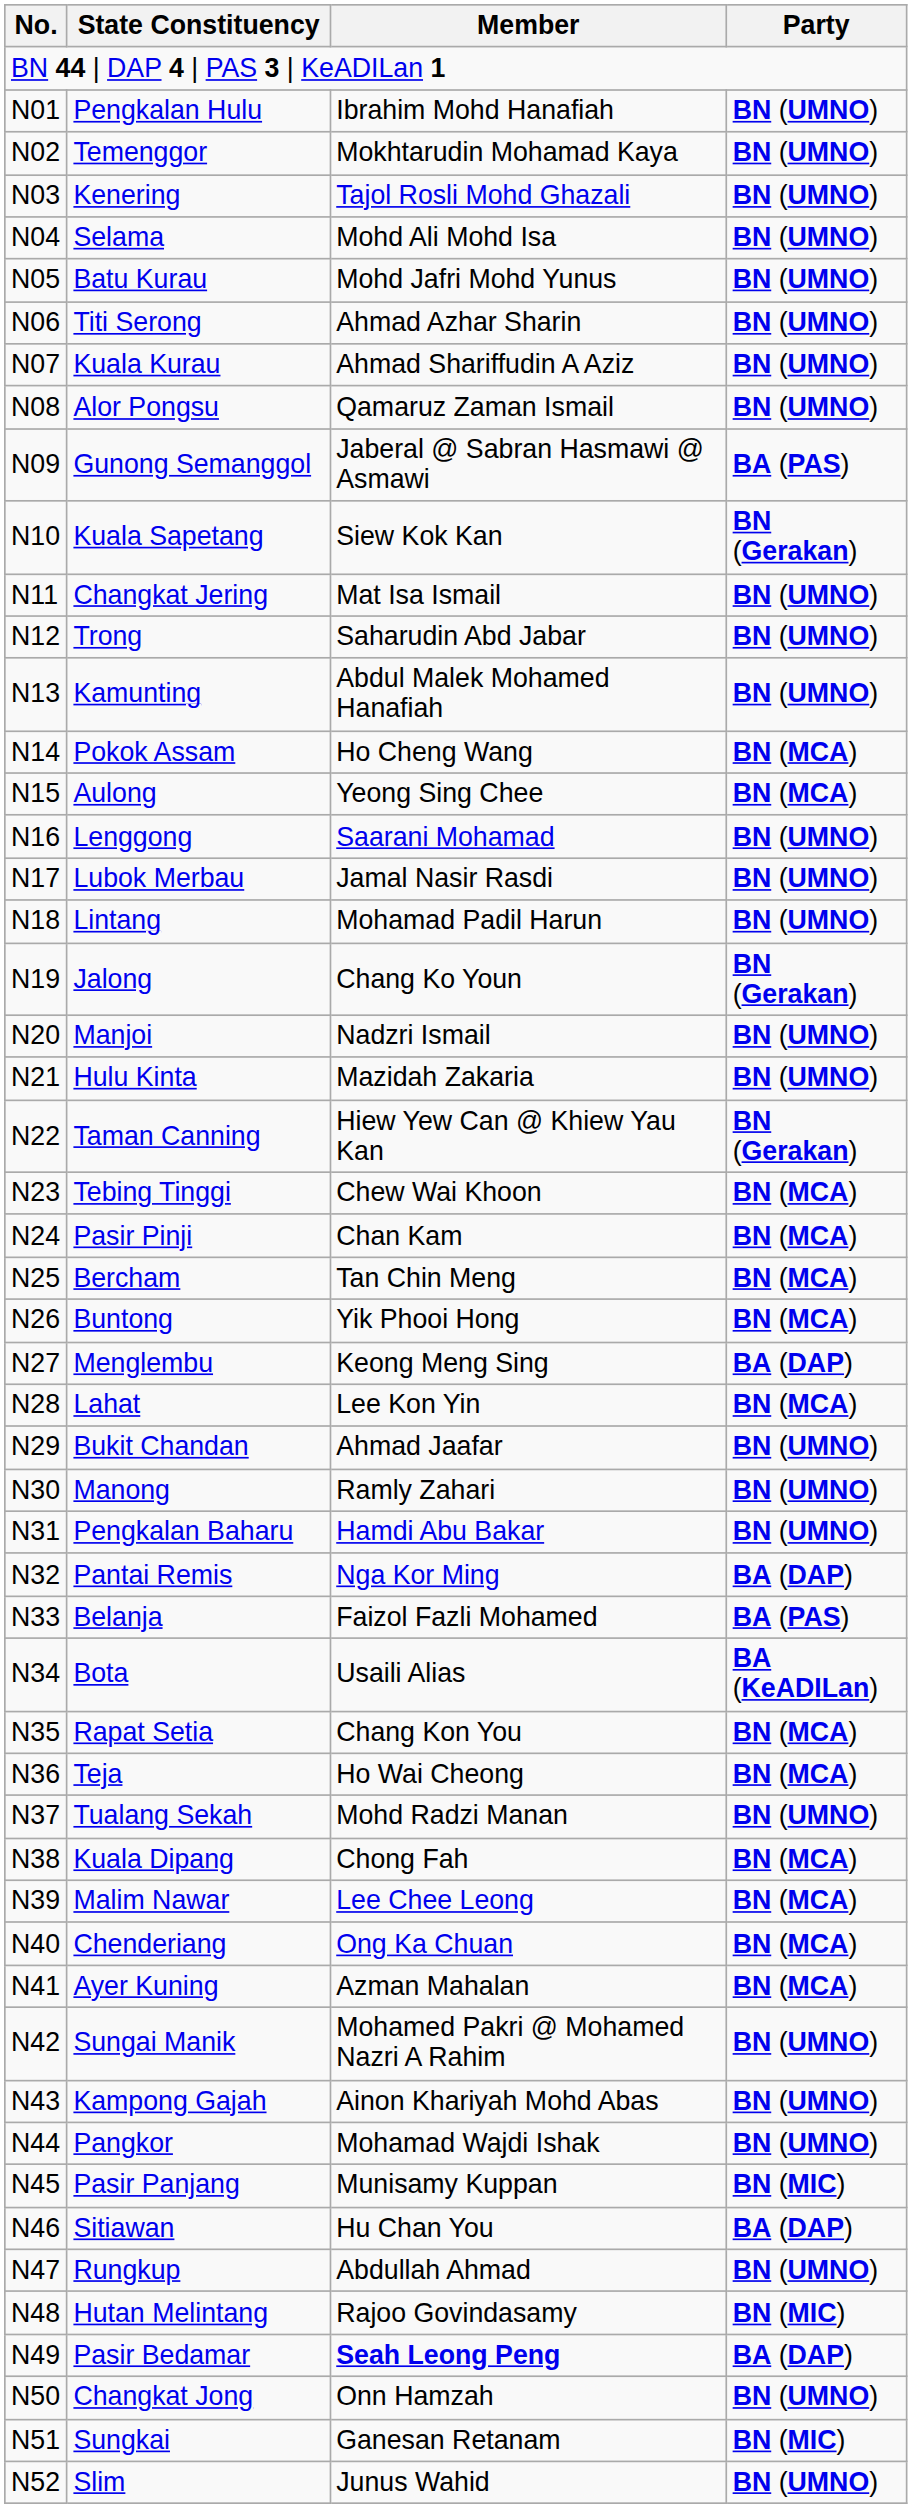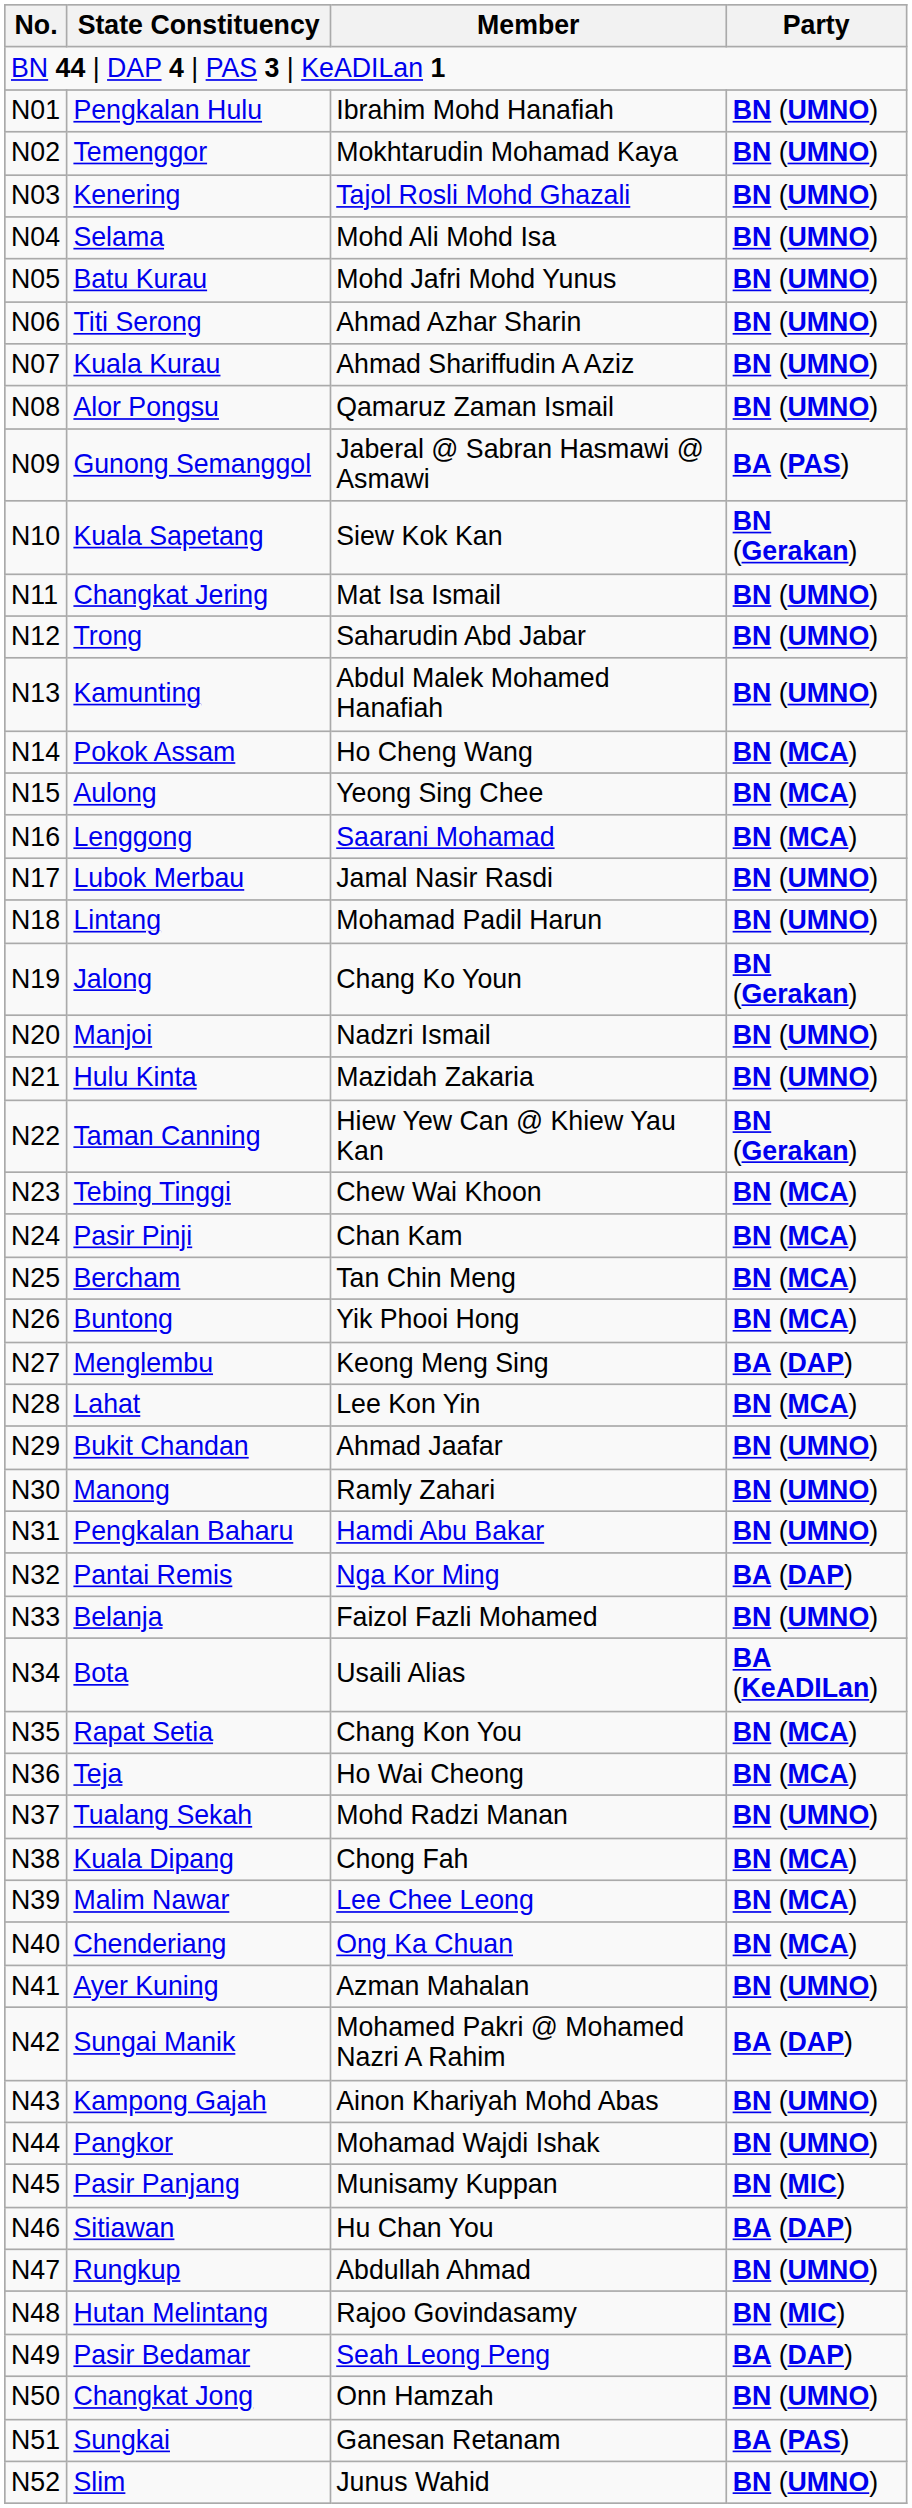Lenggong | Party: BN (UMNO) -> BN (MCA)
Belanja | Party: BA (PAS) -> BN (UMNO)
Ayer Kuning | Party: BN (MCA) -> BN (UMNO)
Sungai Manik | Party: BN (UMNO) -> BA (DAP)
Pasir Bedamar | Member: bold -> normal
Sungkai | Party: BN (MIC) -> BA (PAS)
